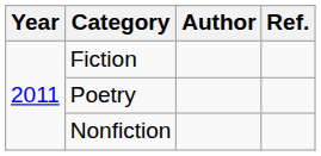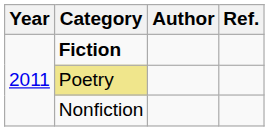Fiction | Category: normal -> bold
Poetry | Category: no background -> khaki background
